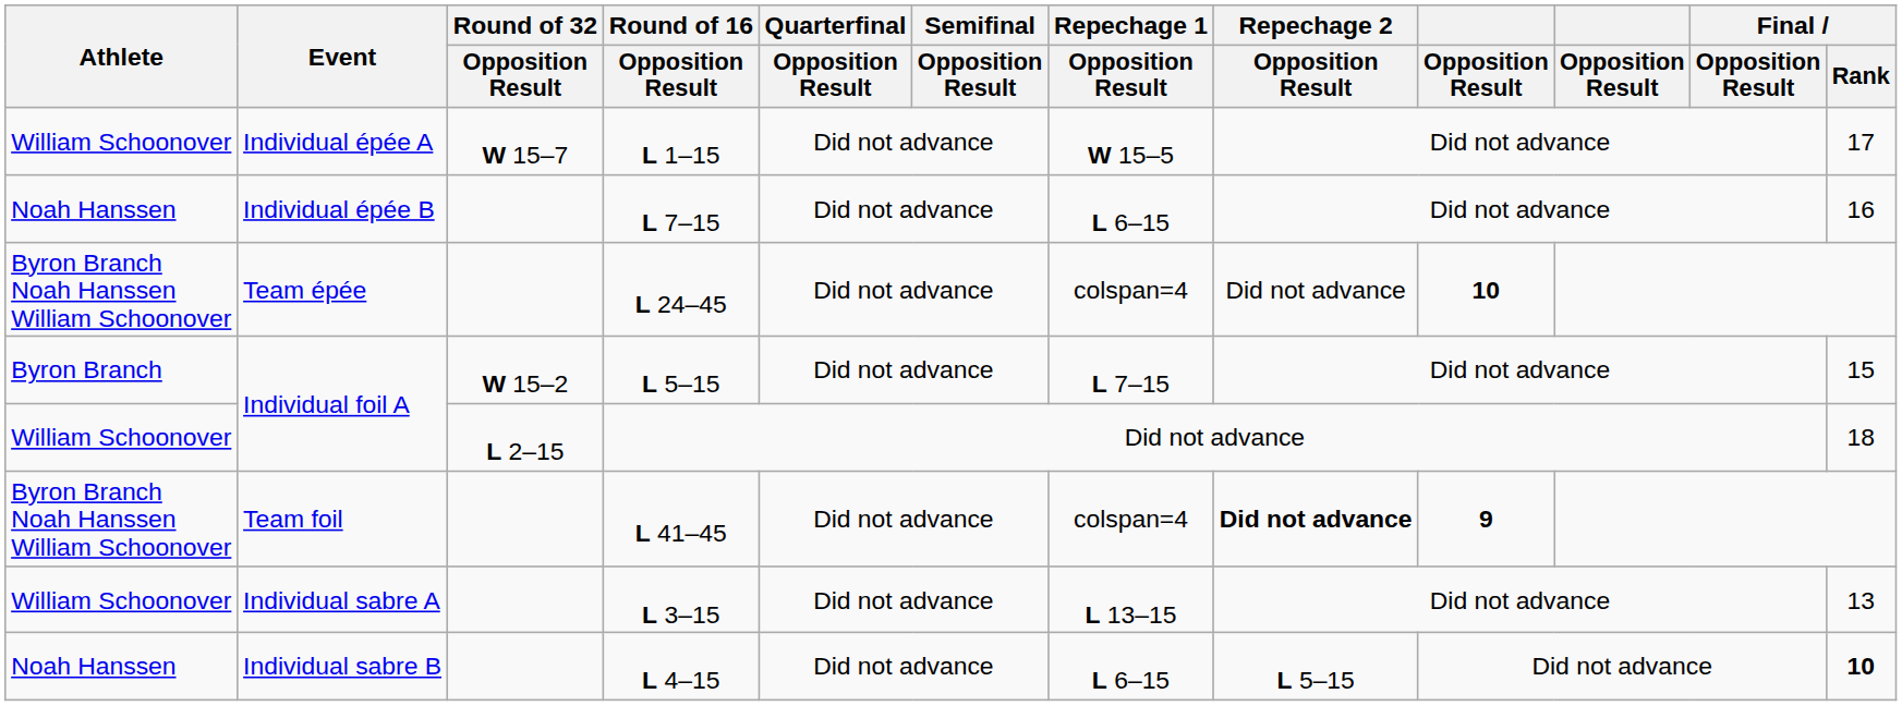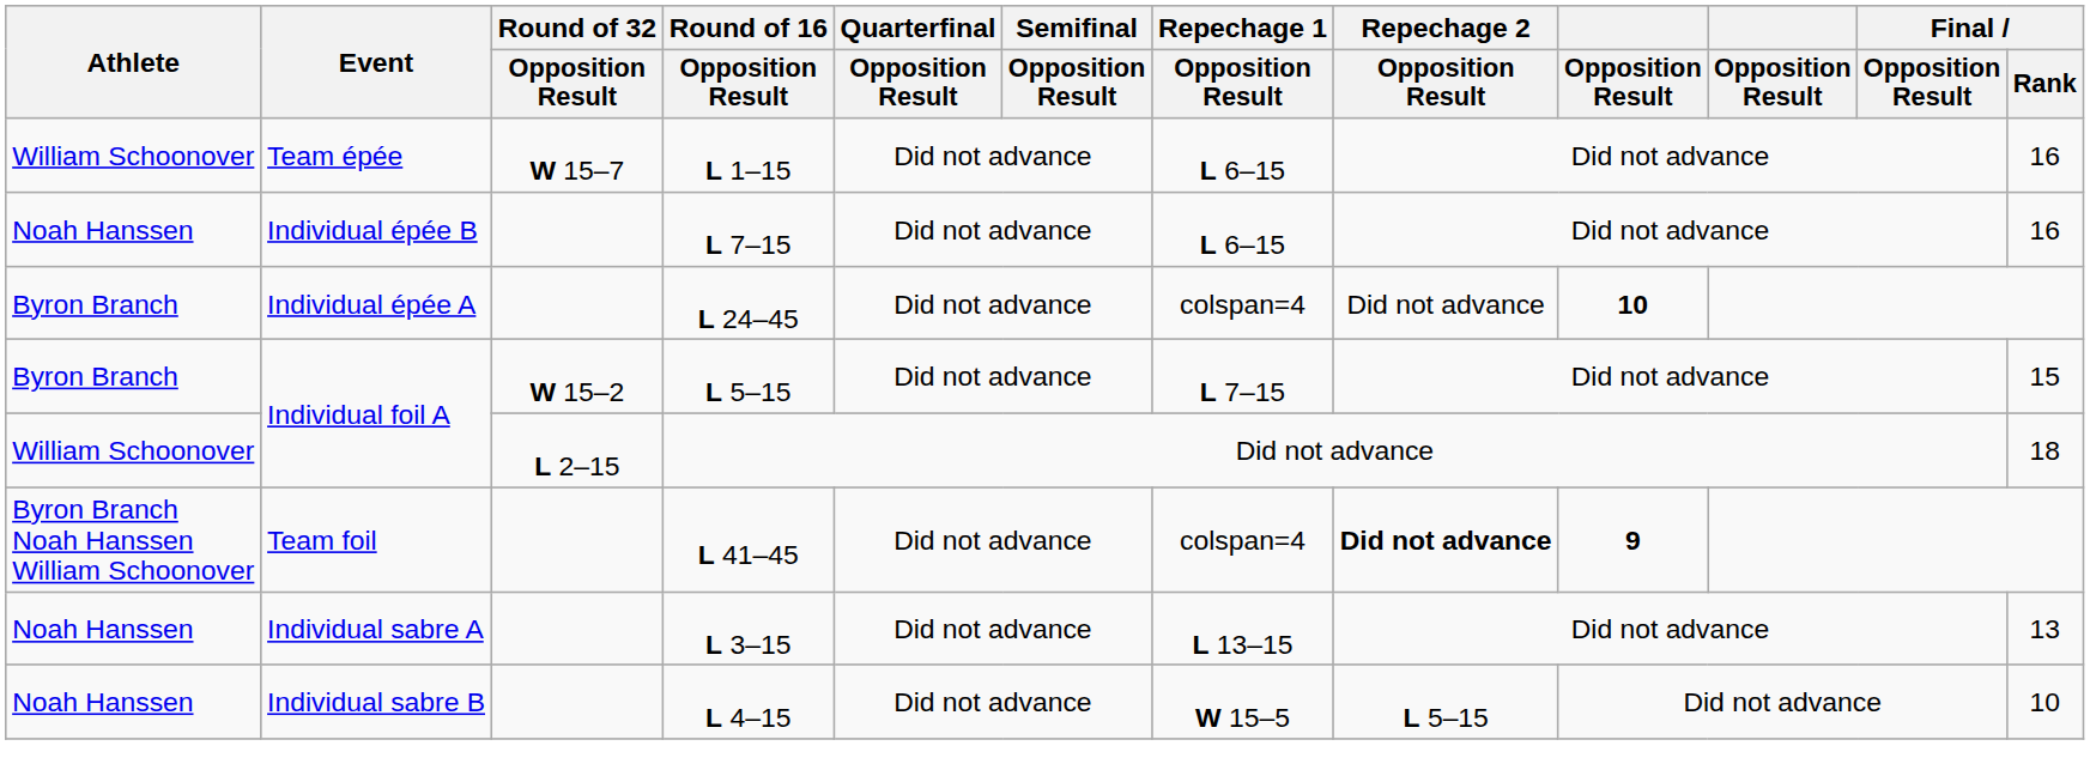L 1–15 | Event: Individual épée A -> Team épée
L 1–15 | Repechage 1 / Opposition Result: W 15–5 -> L 6–15
L 1–15 | Final / Rank: 17 -> 16
L 24–45 | Athlete: Byron Branch Noah Hanssen William Schoonover -> Byron Branch
L 24–45 | Event: Team épée -> Individual épée A
L 3–15 | Athlete: William Schoonover -> Noah Hanssen
L 4–15 | Repechage 1 / Opposition Result: L 6–15 -> W 15–5
L 4–15 | Final / Rank: bold -> normal
